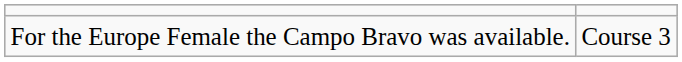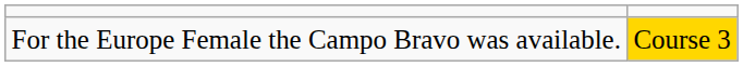For the Europe Female the Campo Bravo was available. | column 2: no background -> gold background
